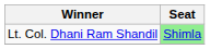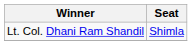Lt. Col. Dhani Ram Shandil | Seat: lightgreen background -> no background
